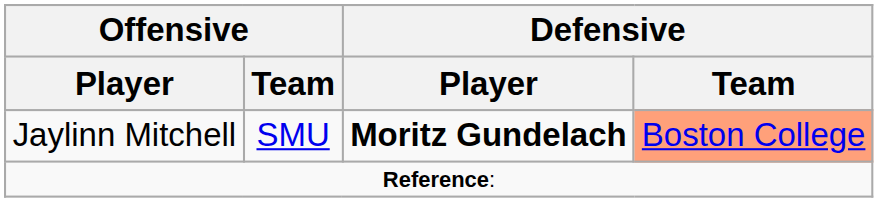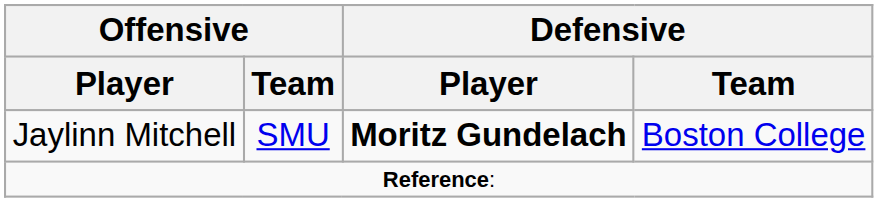Jaylinn Mitchell | Defensive / Team: lightsalmon background -> no background
